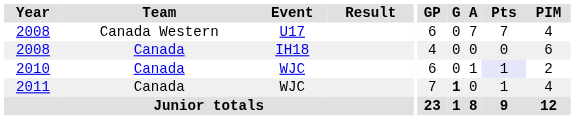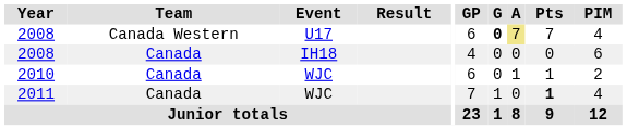2008 / U17 | G: normal -> bold
2008 / U17 | A: no background -> khaki background
2010 | Pts: lavender background -> no background
2011 | G: bold -> normal
2011 | Pts: normal -> bold
